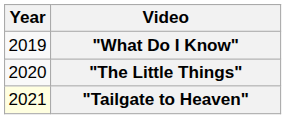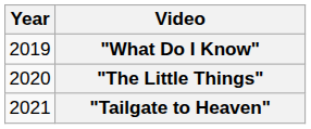"Tailgate to Heaven" | Year: lightyellow background -> no background
